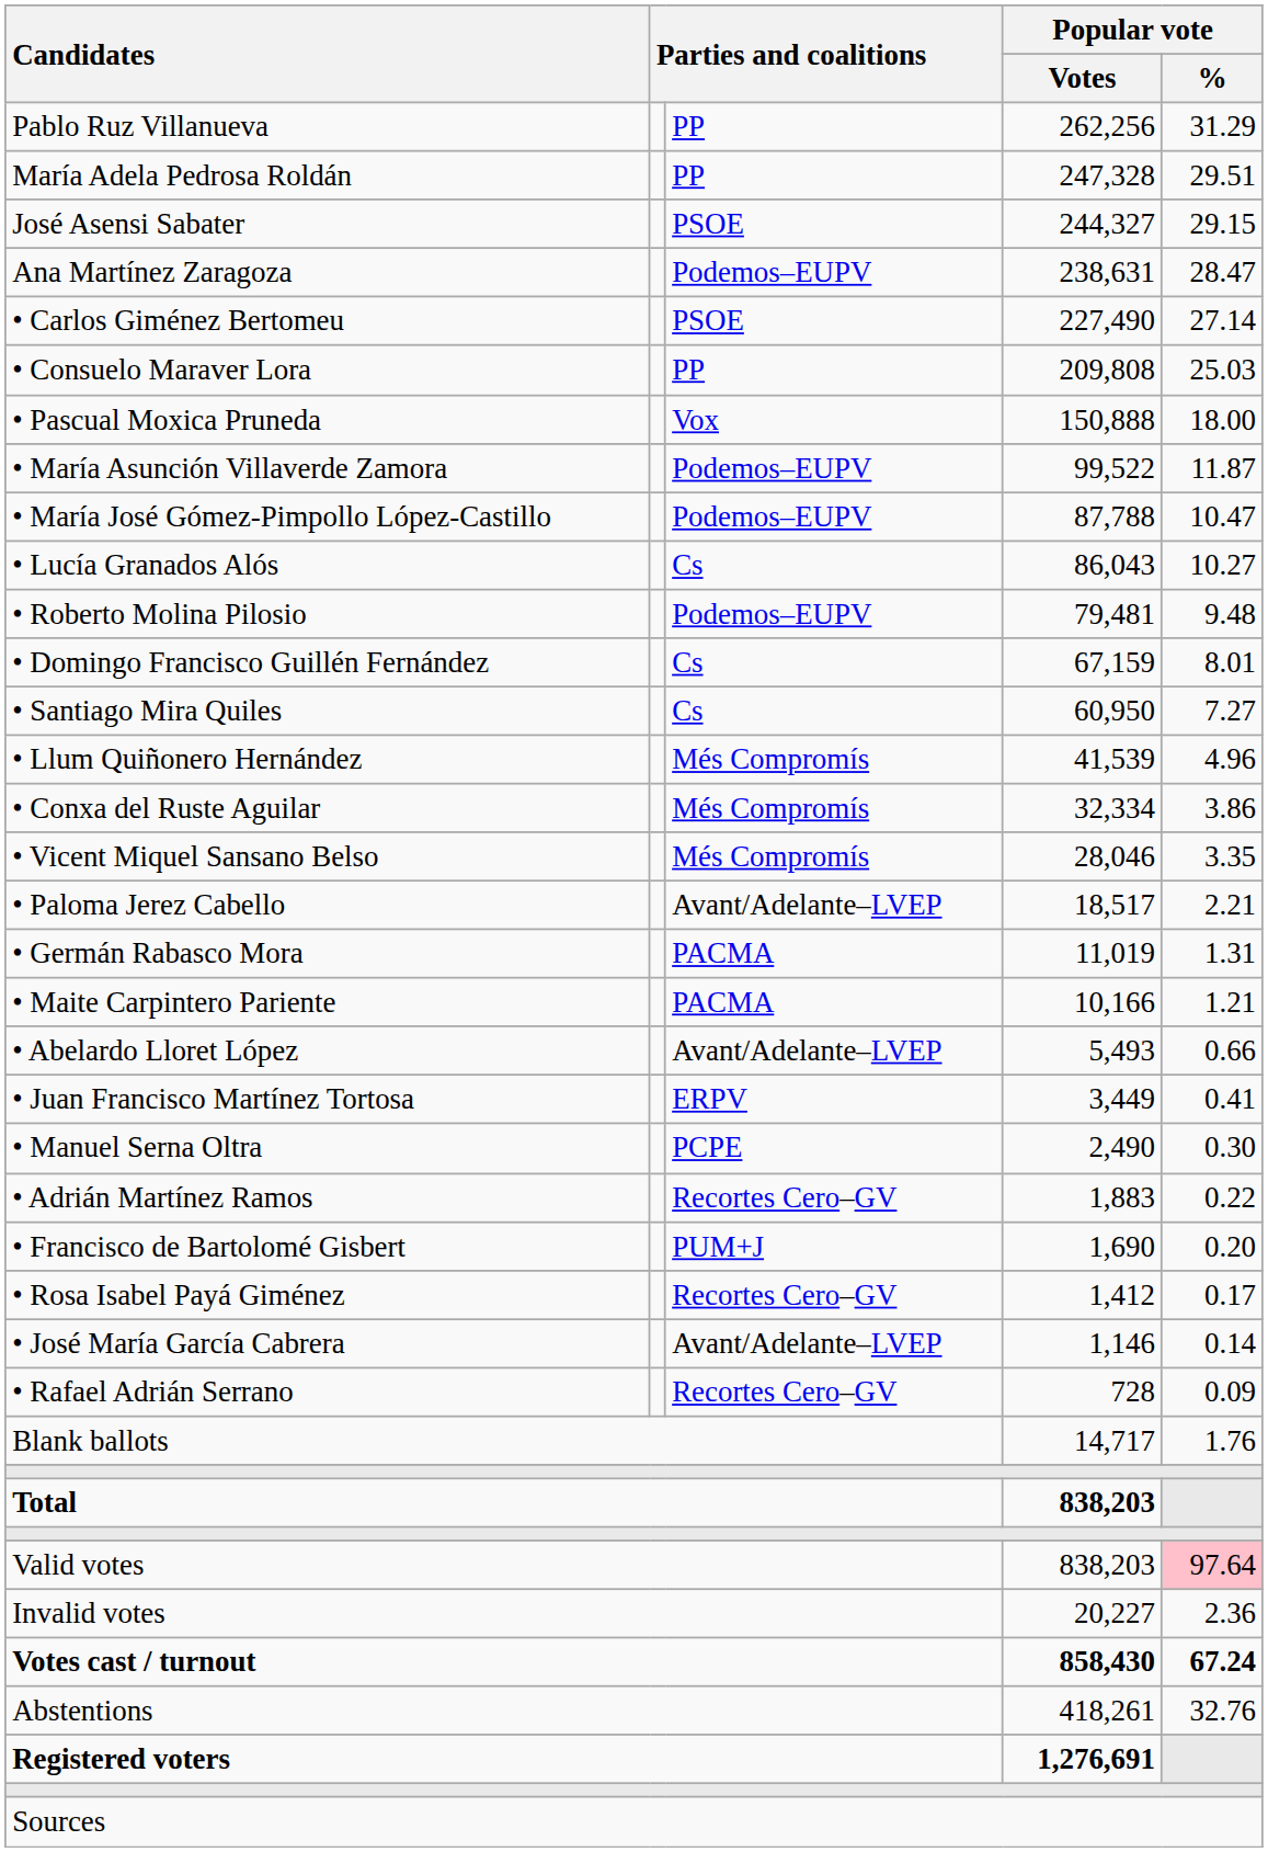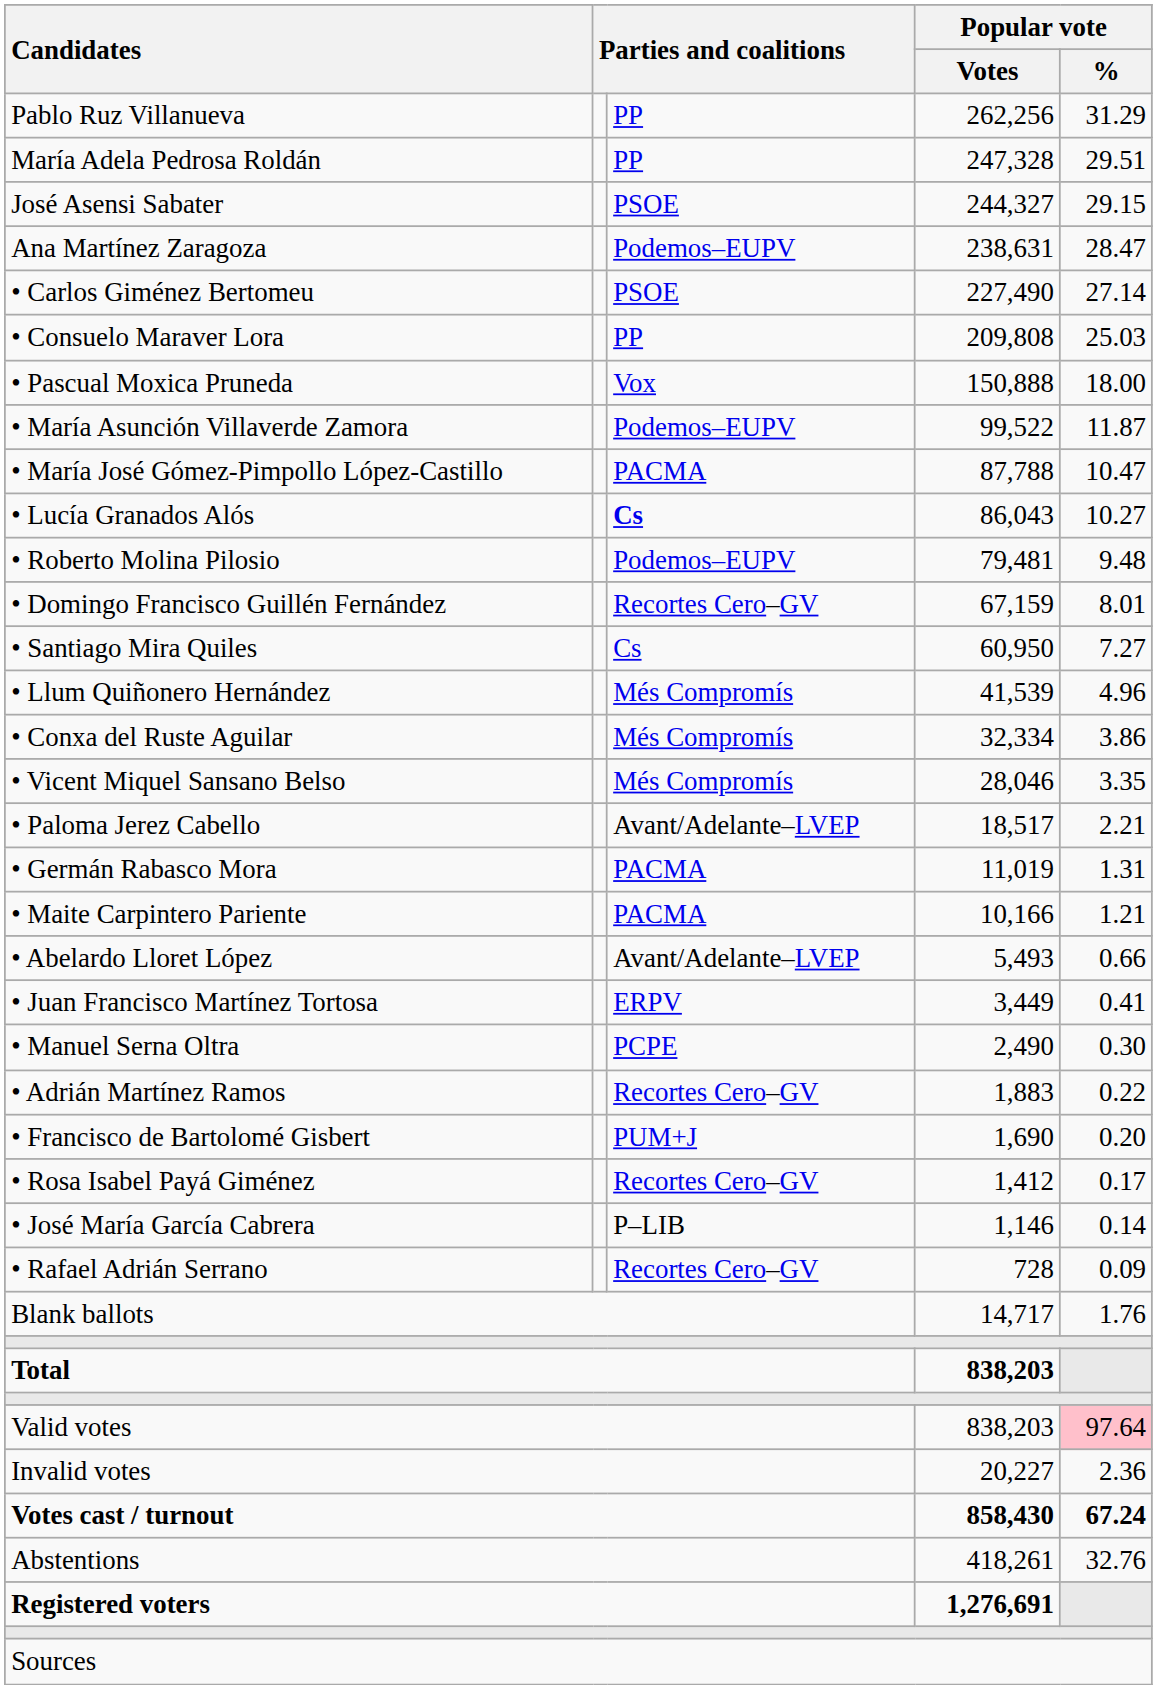• María José Gómez-Pimpollo López-Castillo | column 3: Podemos–EUPV -> PACMA
• Lucía Granados Alós | column 3: normal -> bold
• Domingo Francisco Guillén Fernández | column 3: Cs -> Recortes Cero–GV
• José María García Cabrera | column 3: Avant/Adelante–LVEP -> P–LIB
